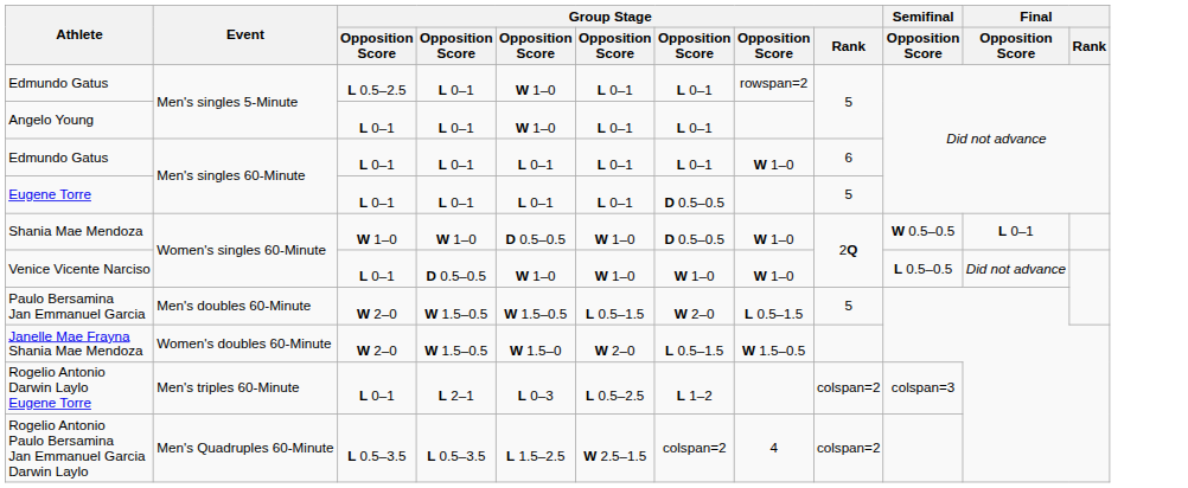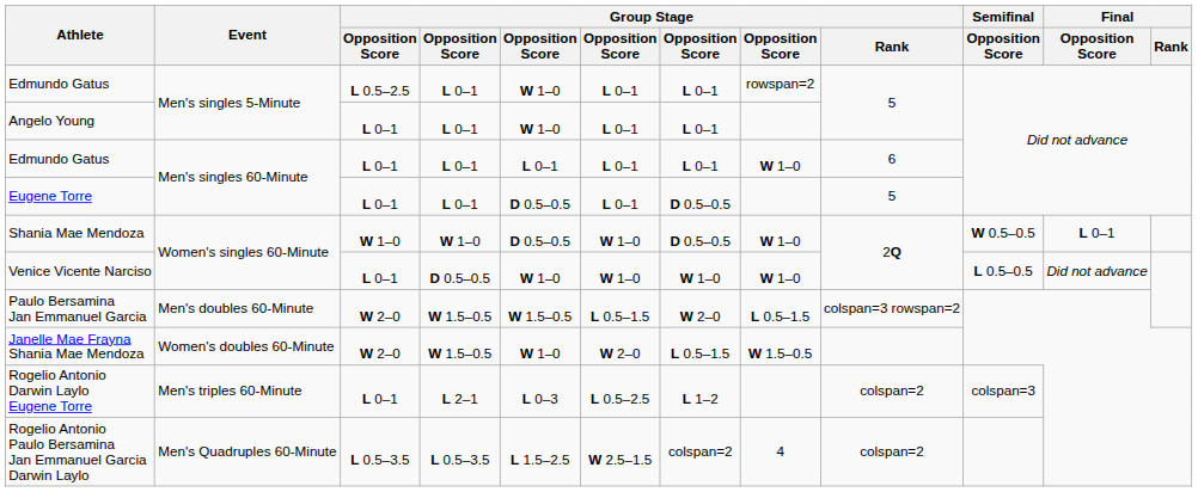Eugene Torre | column 5: L 0–1 -> D 0.5–0.5
Paulo Bersamina Jan Emmanuel Garcia | Group Stage / Rank: 5 -> colspan=3 rowspan=2
Janelle Mae Frayna Shania Mae Mendoza | column 5: W 1.5–0 -> W 1–0
